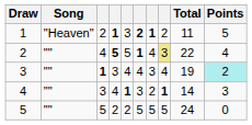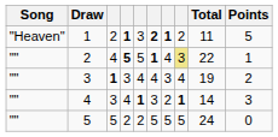columns swapped: Draw <-> Song
row 3 | Points: 4 -> 1
row 4 | Points: paleturquoise background -> no background
